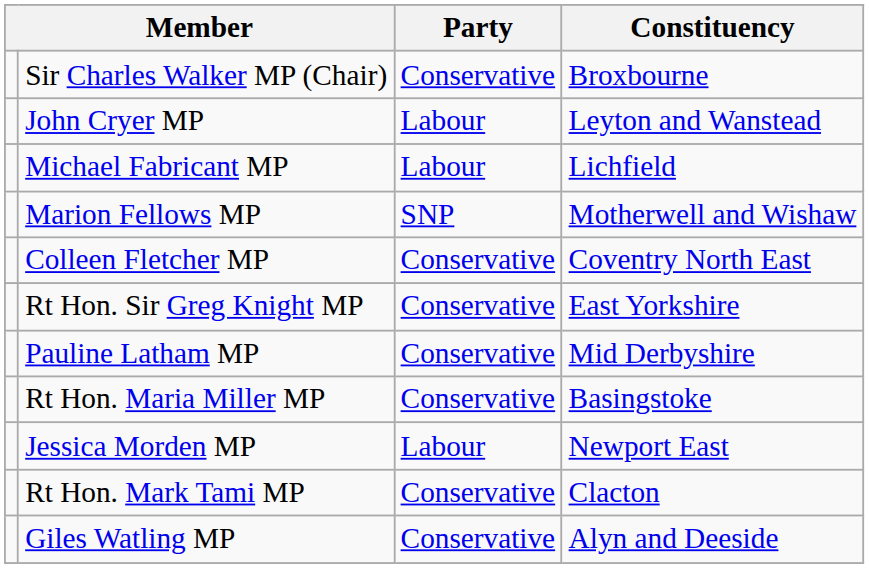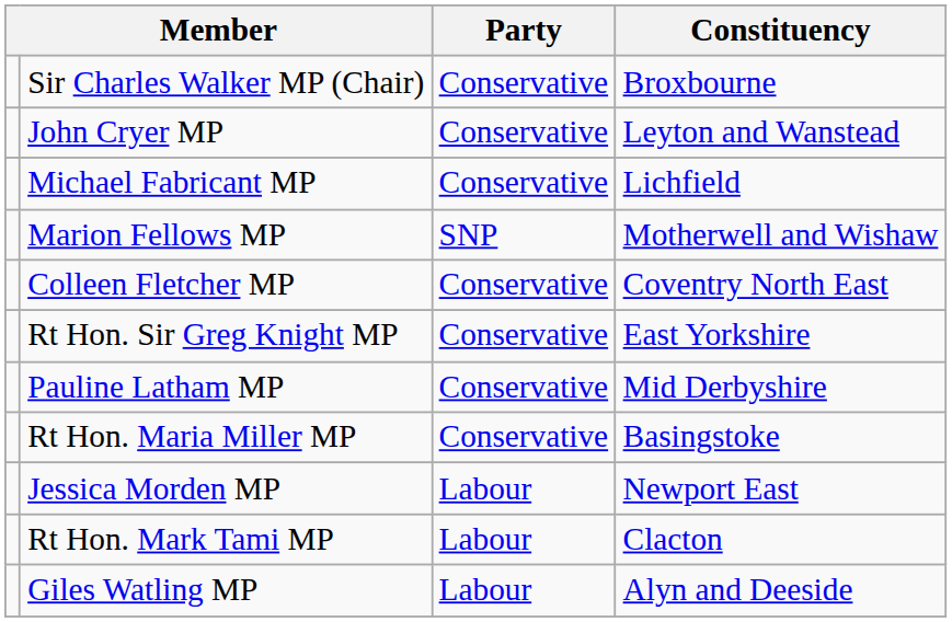John Cryer MP | Party: Labour -> Conservative
Michael Fabricant MP | Party: Labour -> Conservative
Rt Hon. Mark Tami MP | Party: Conservative -> Labour
Giles Watling MP | Party: Conservative -> Labour
